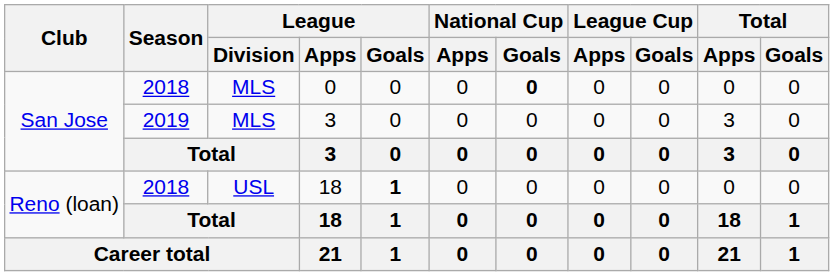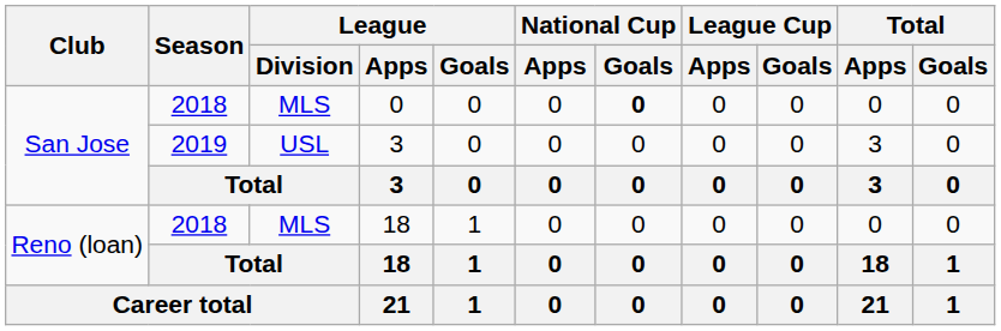row 4 | League / Division: MLS -> USL
row 6 | League / Division: USL -> MLS
row 6 | League / Goals: bold -> normal
